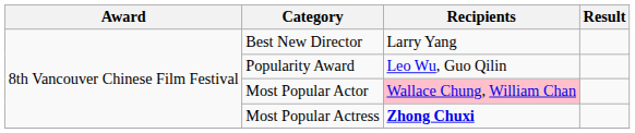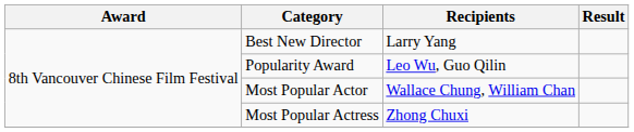Most Popular Actor | Recipients: pink background -> no background
Most Popular Actress | Recipients: bold -> normal
